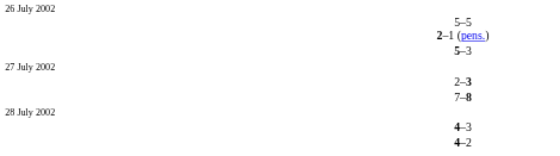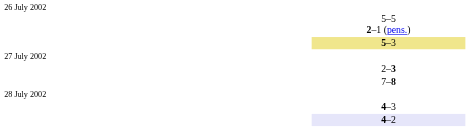5–3 | column 2: no background -> khaki background
4–2 | column 2: no background -> lavender background
